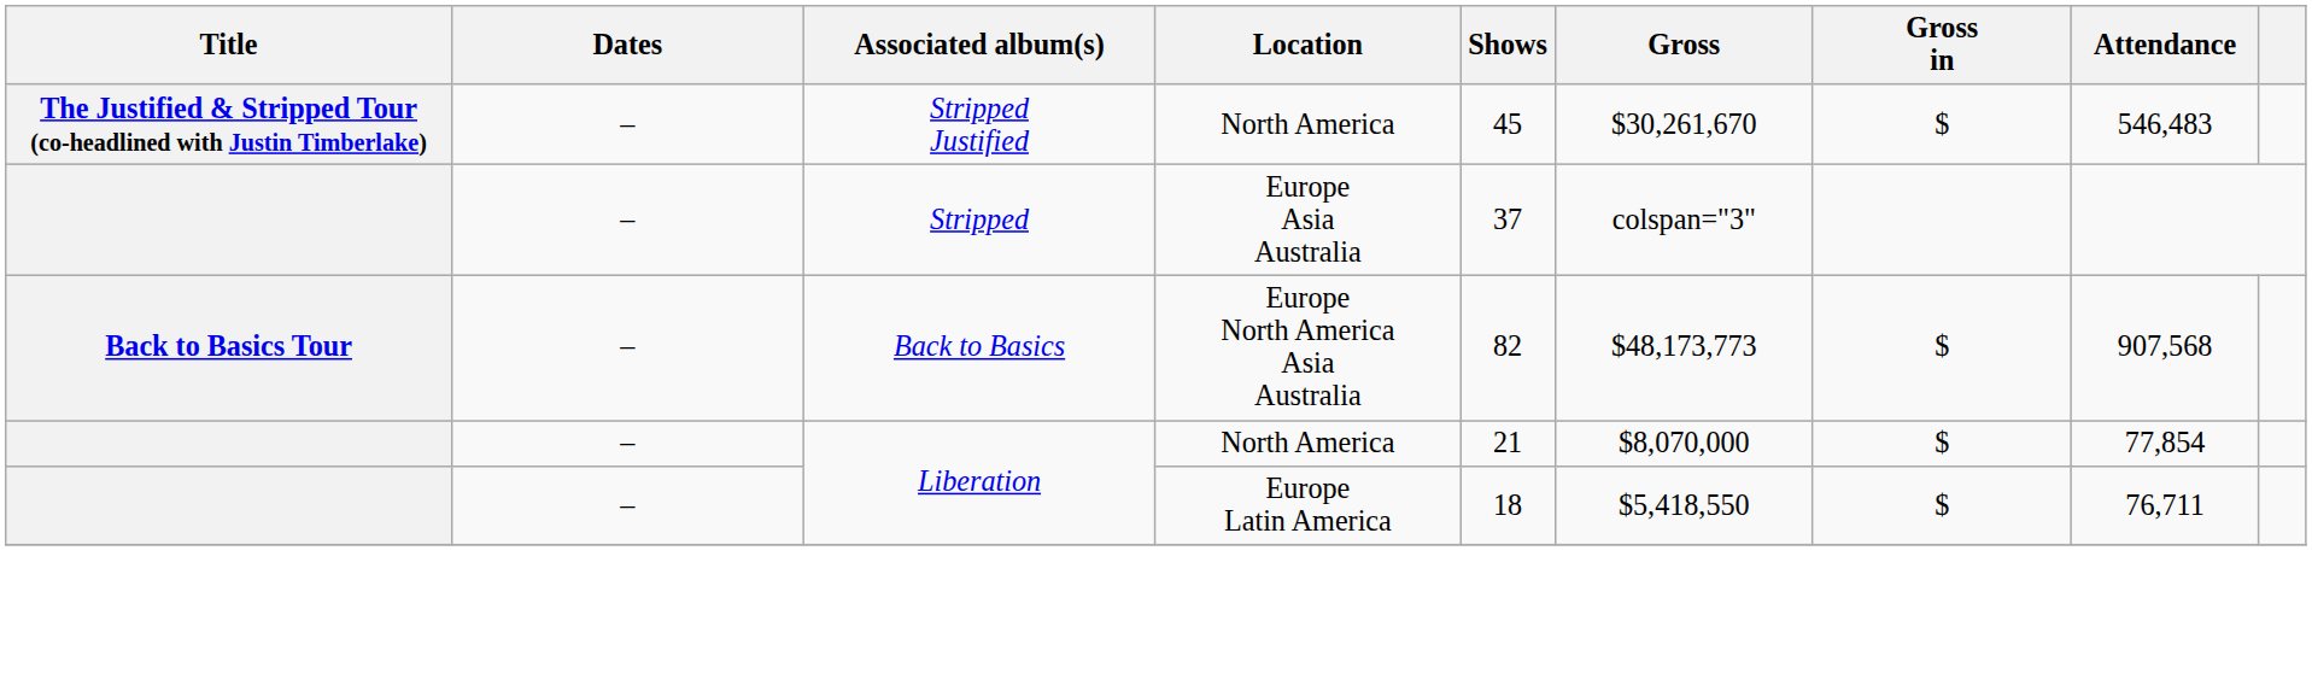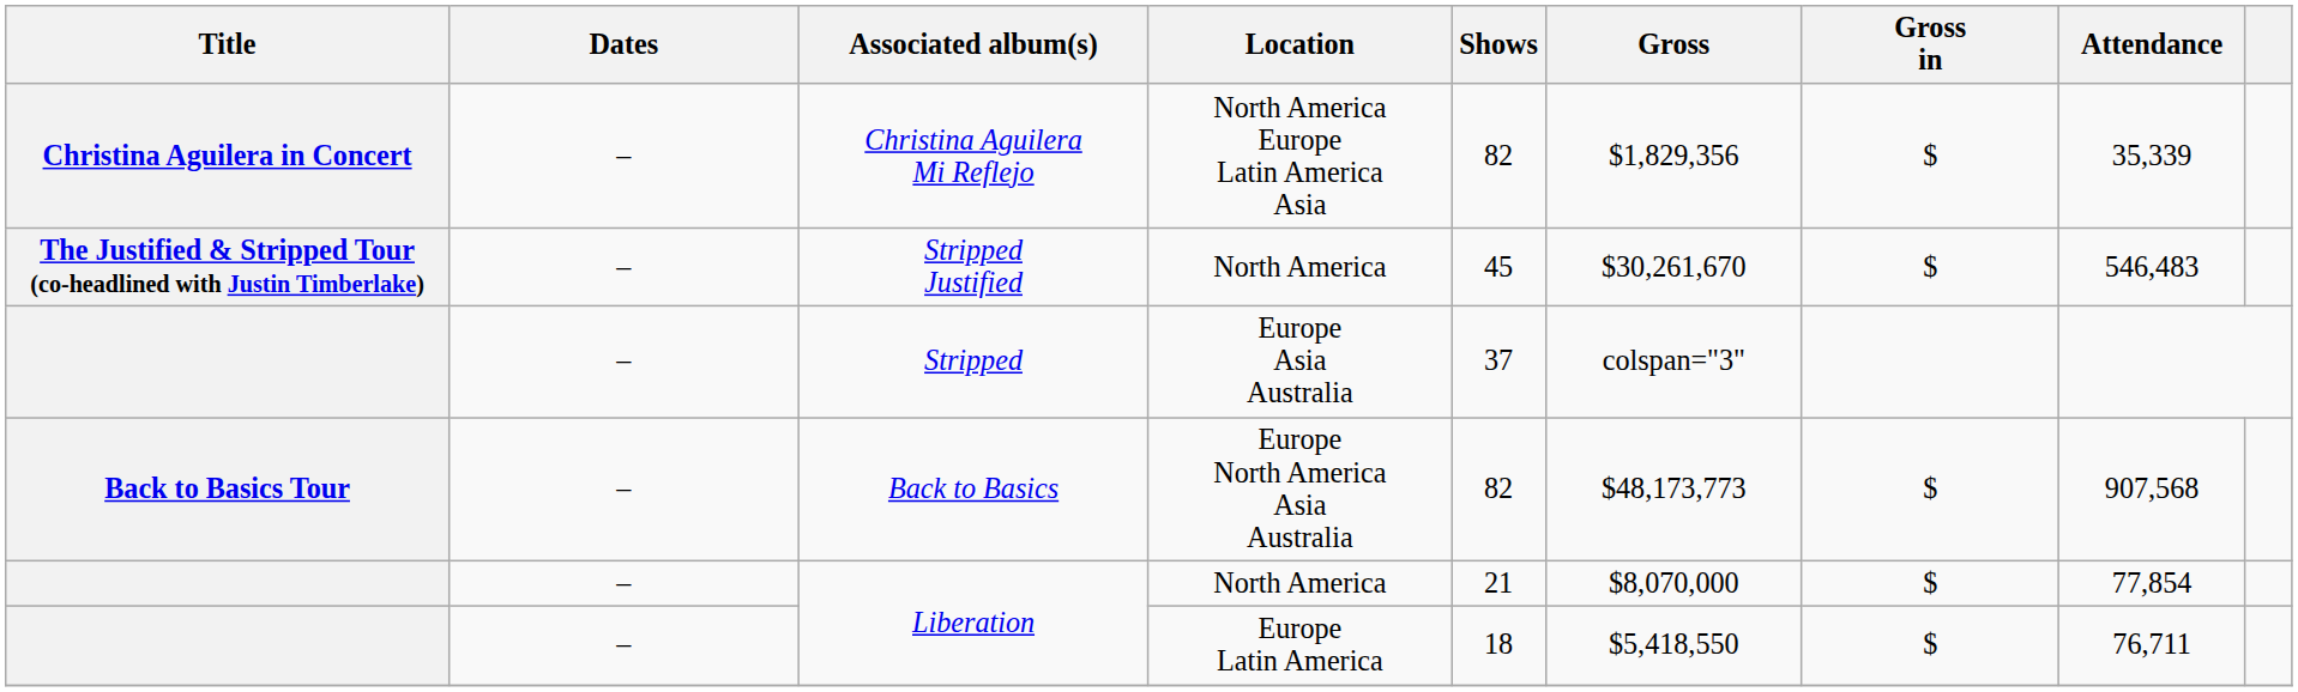+ row: Christina Aguilera in Concert | – | Christina Aguilera Mi Reflejo | North America Europe Latin America Asia | 82 | $1,829,356 | $ | 35,339
